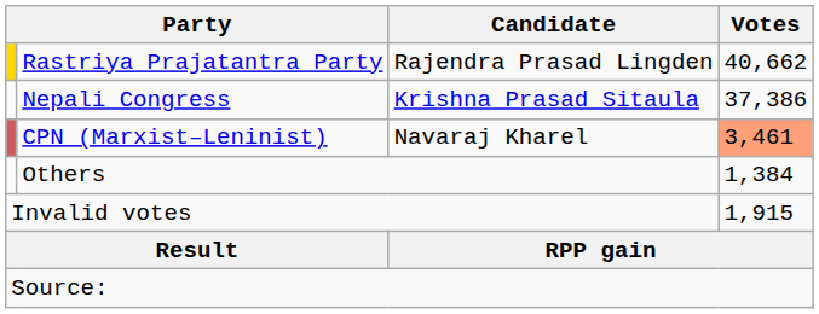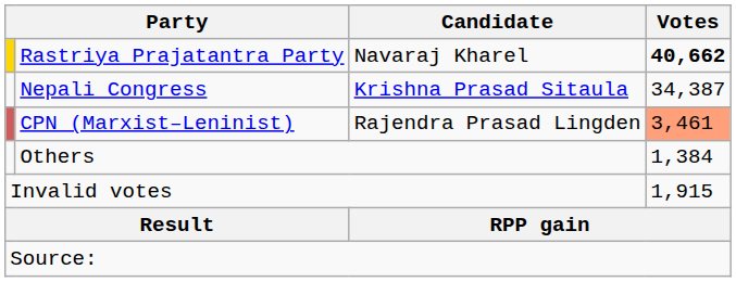Rastriya Prajatantra Party | Candidate: Rajendra Prasad Lingden -> Navaraj Kharel
Rastriya Prajatantra Party | Votes: normal -> bold
Nepali Congress | Votes: 37,386 -> 34,387
CPN (Marxist–Leninist) | Candidate: Navaraj Kharel -> Rajendra Prasad Lingden
